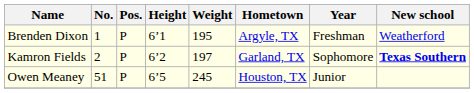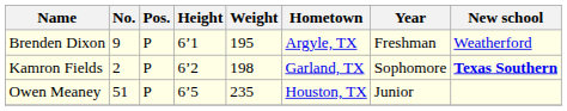Brenden Dixon | No.: 1 -> 9
Kamron Fields | Weight: 197 -> 198
Owen Meaney | Weight: 245 -> 235
